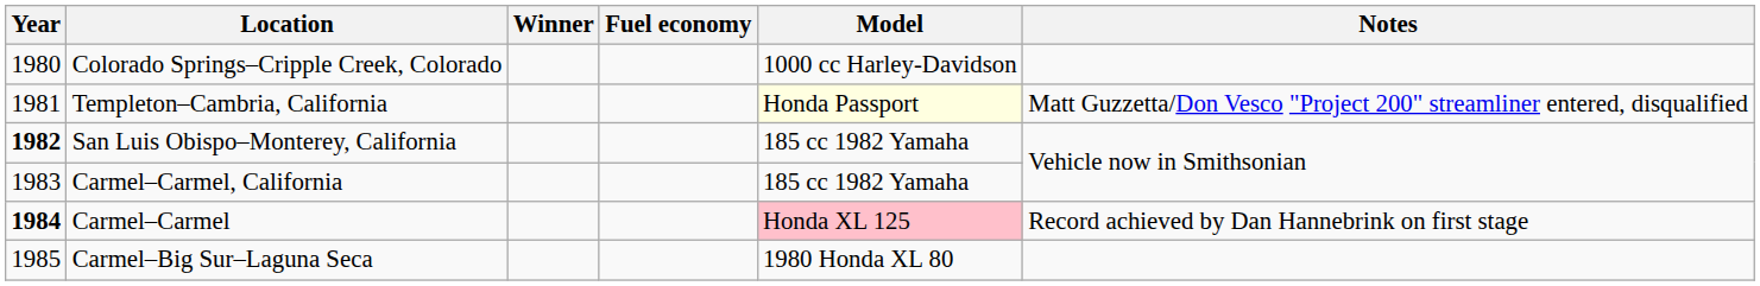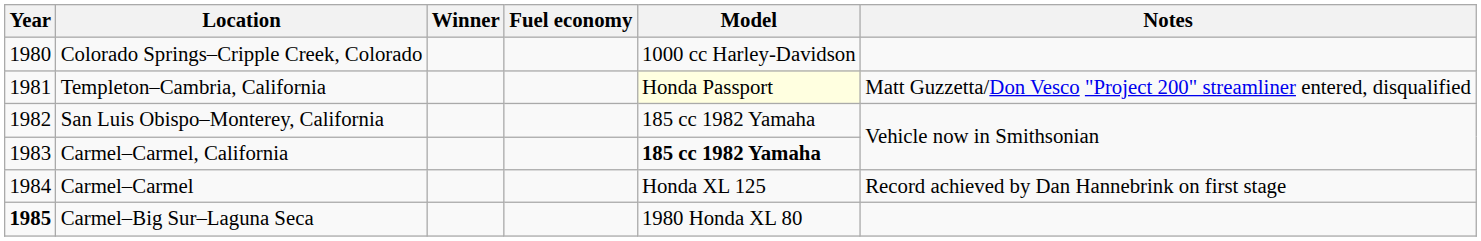San Luis Obispo–Monterey, California | Year: bold -> normal
Carmel–Carmel, California | Model: normal -> bold
Carmel–Carmel | Year: bold -> normal
Carmel–Carmel | Model: pink background -> no background
Carmel–Big Sur–Laguna Seca | Year: normal -> bold
